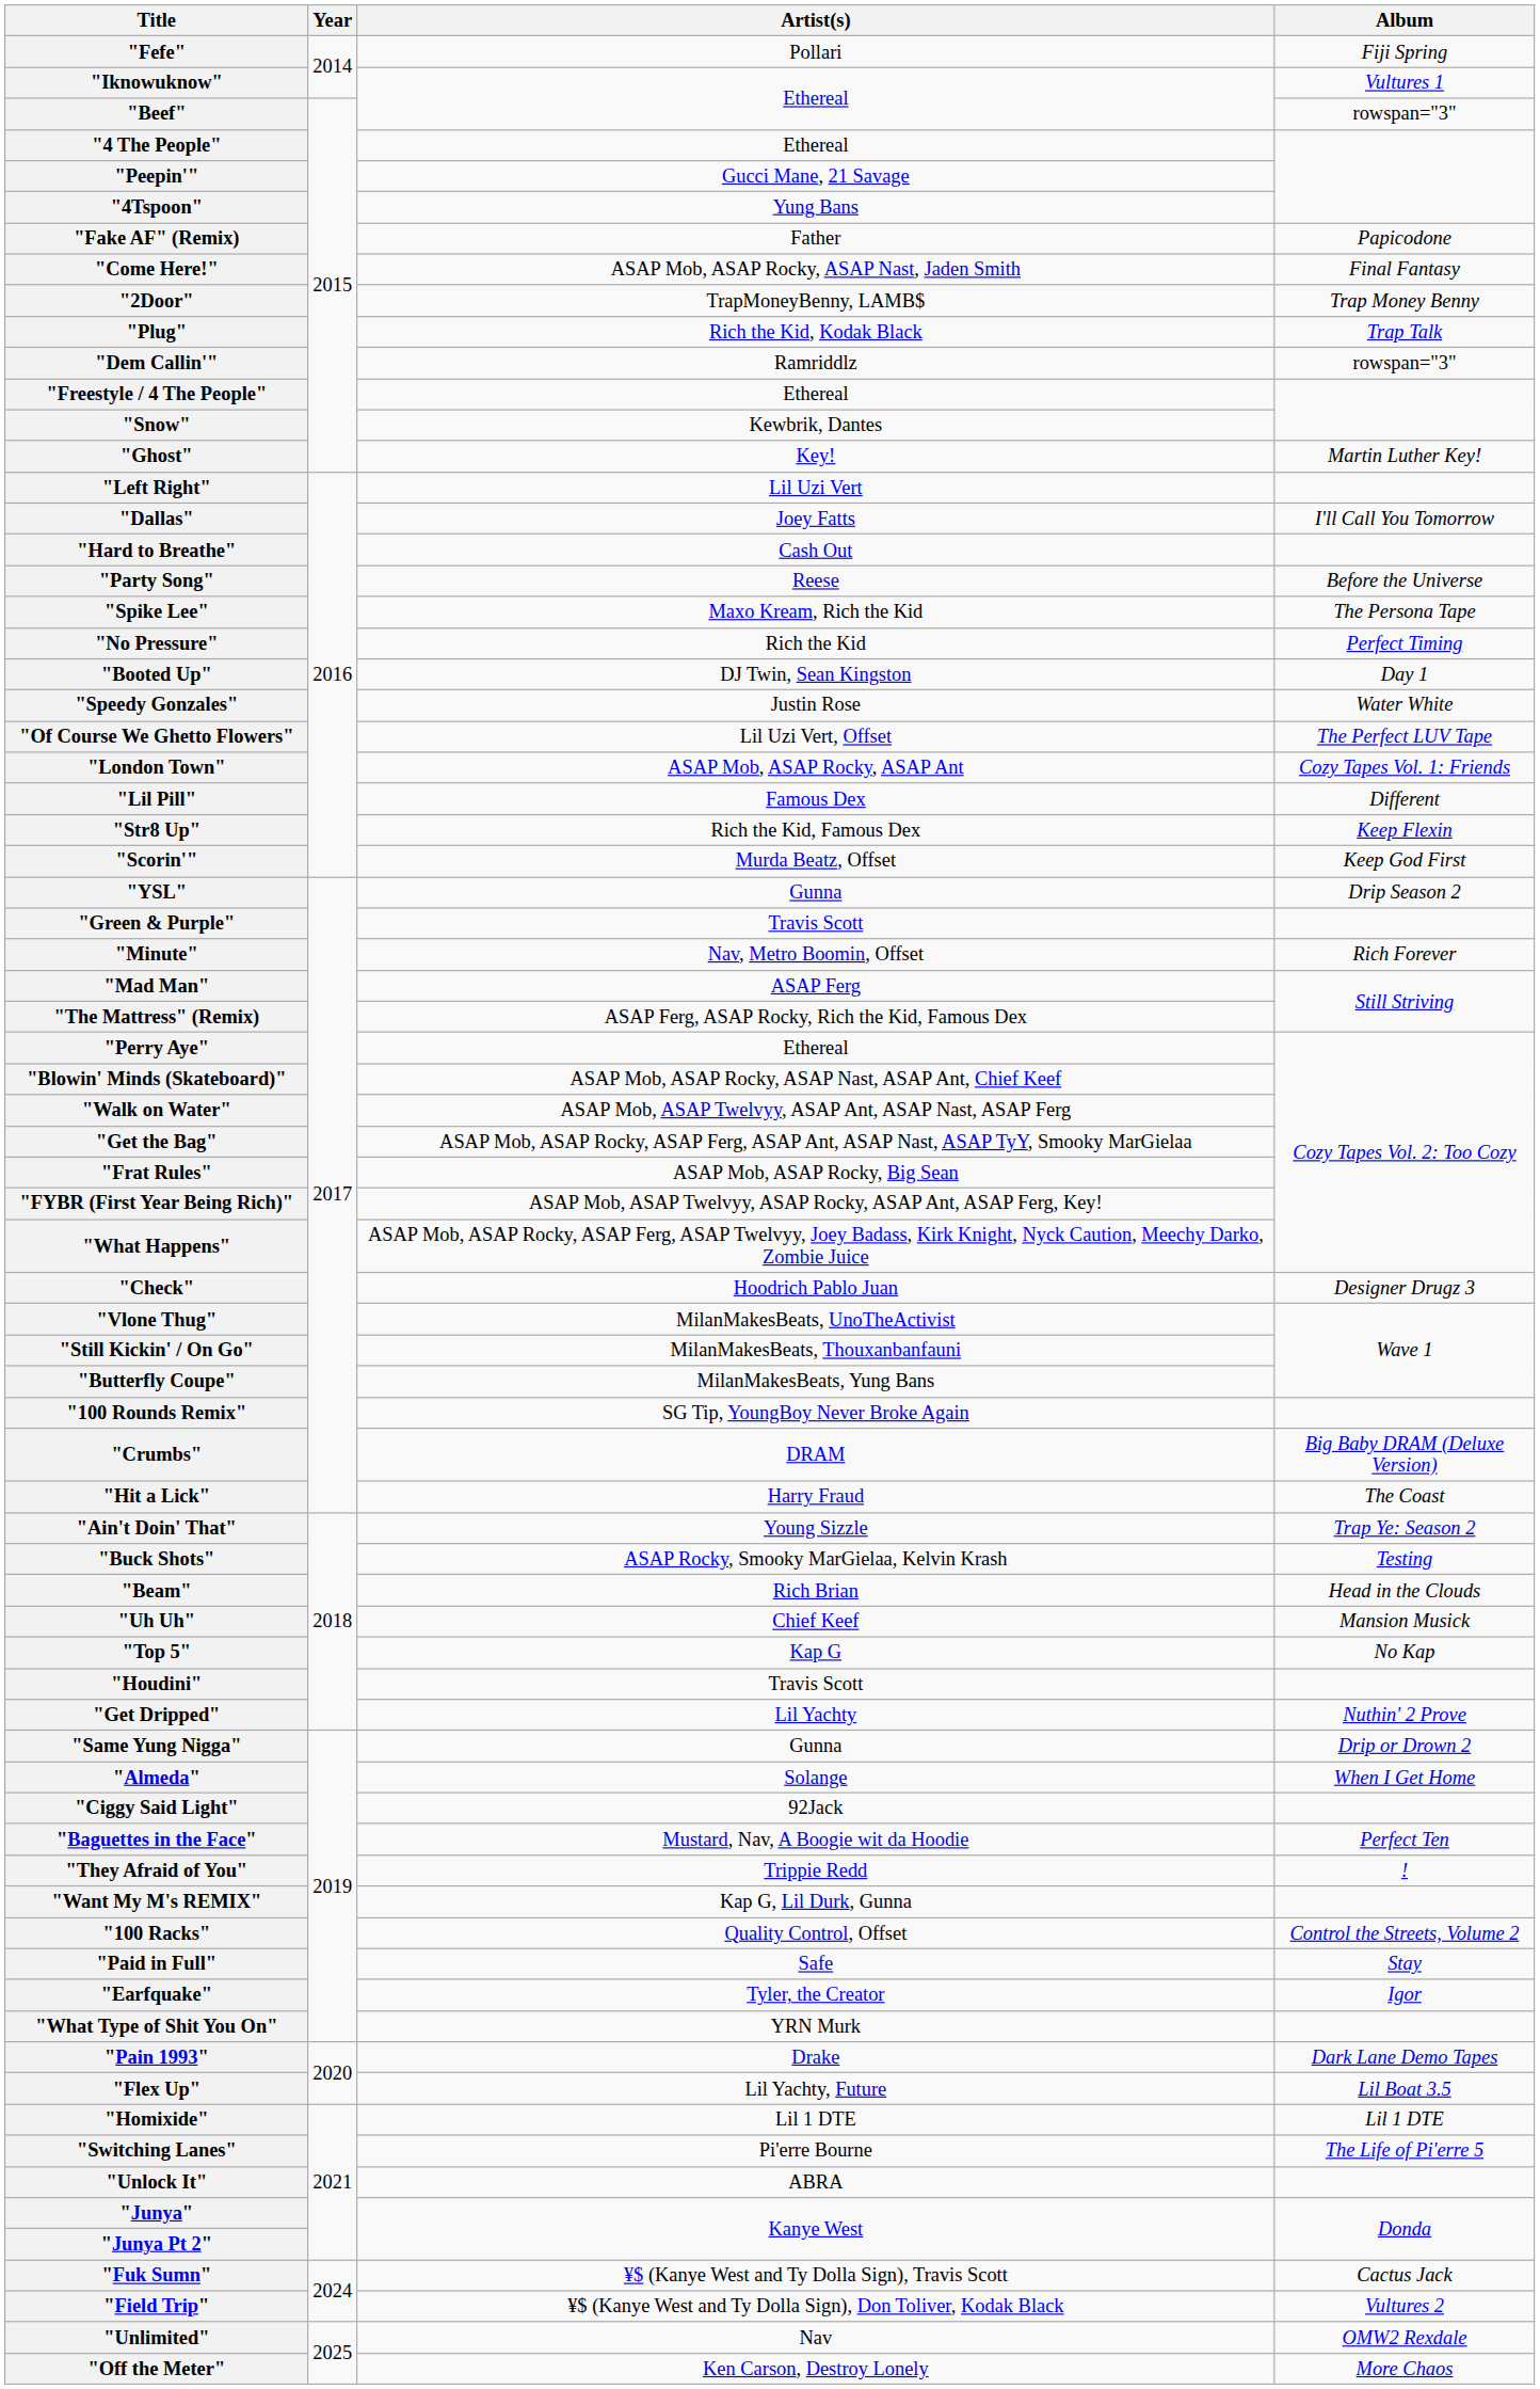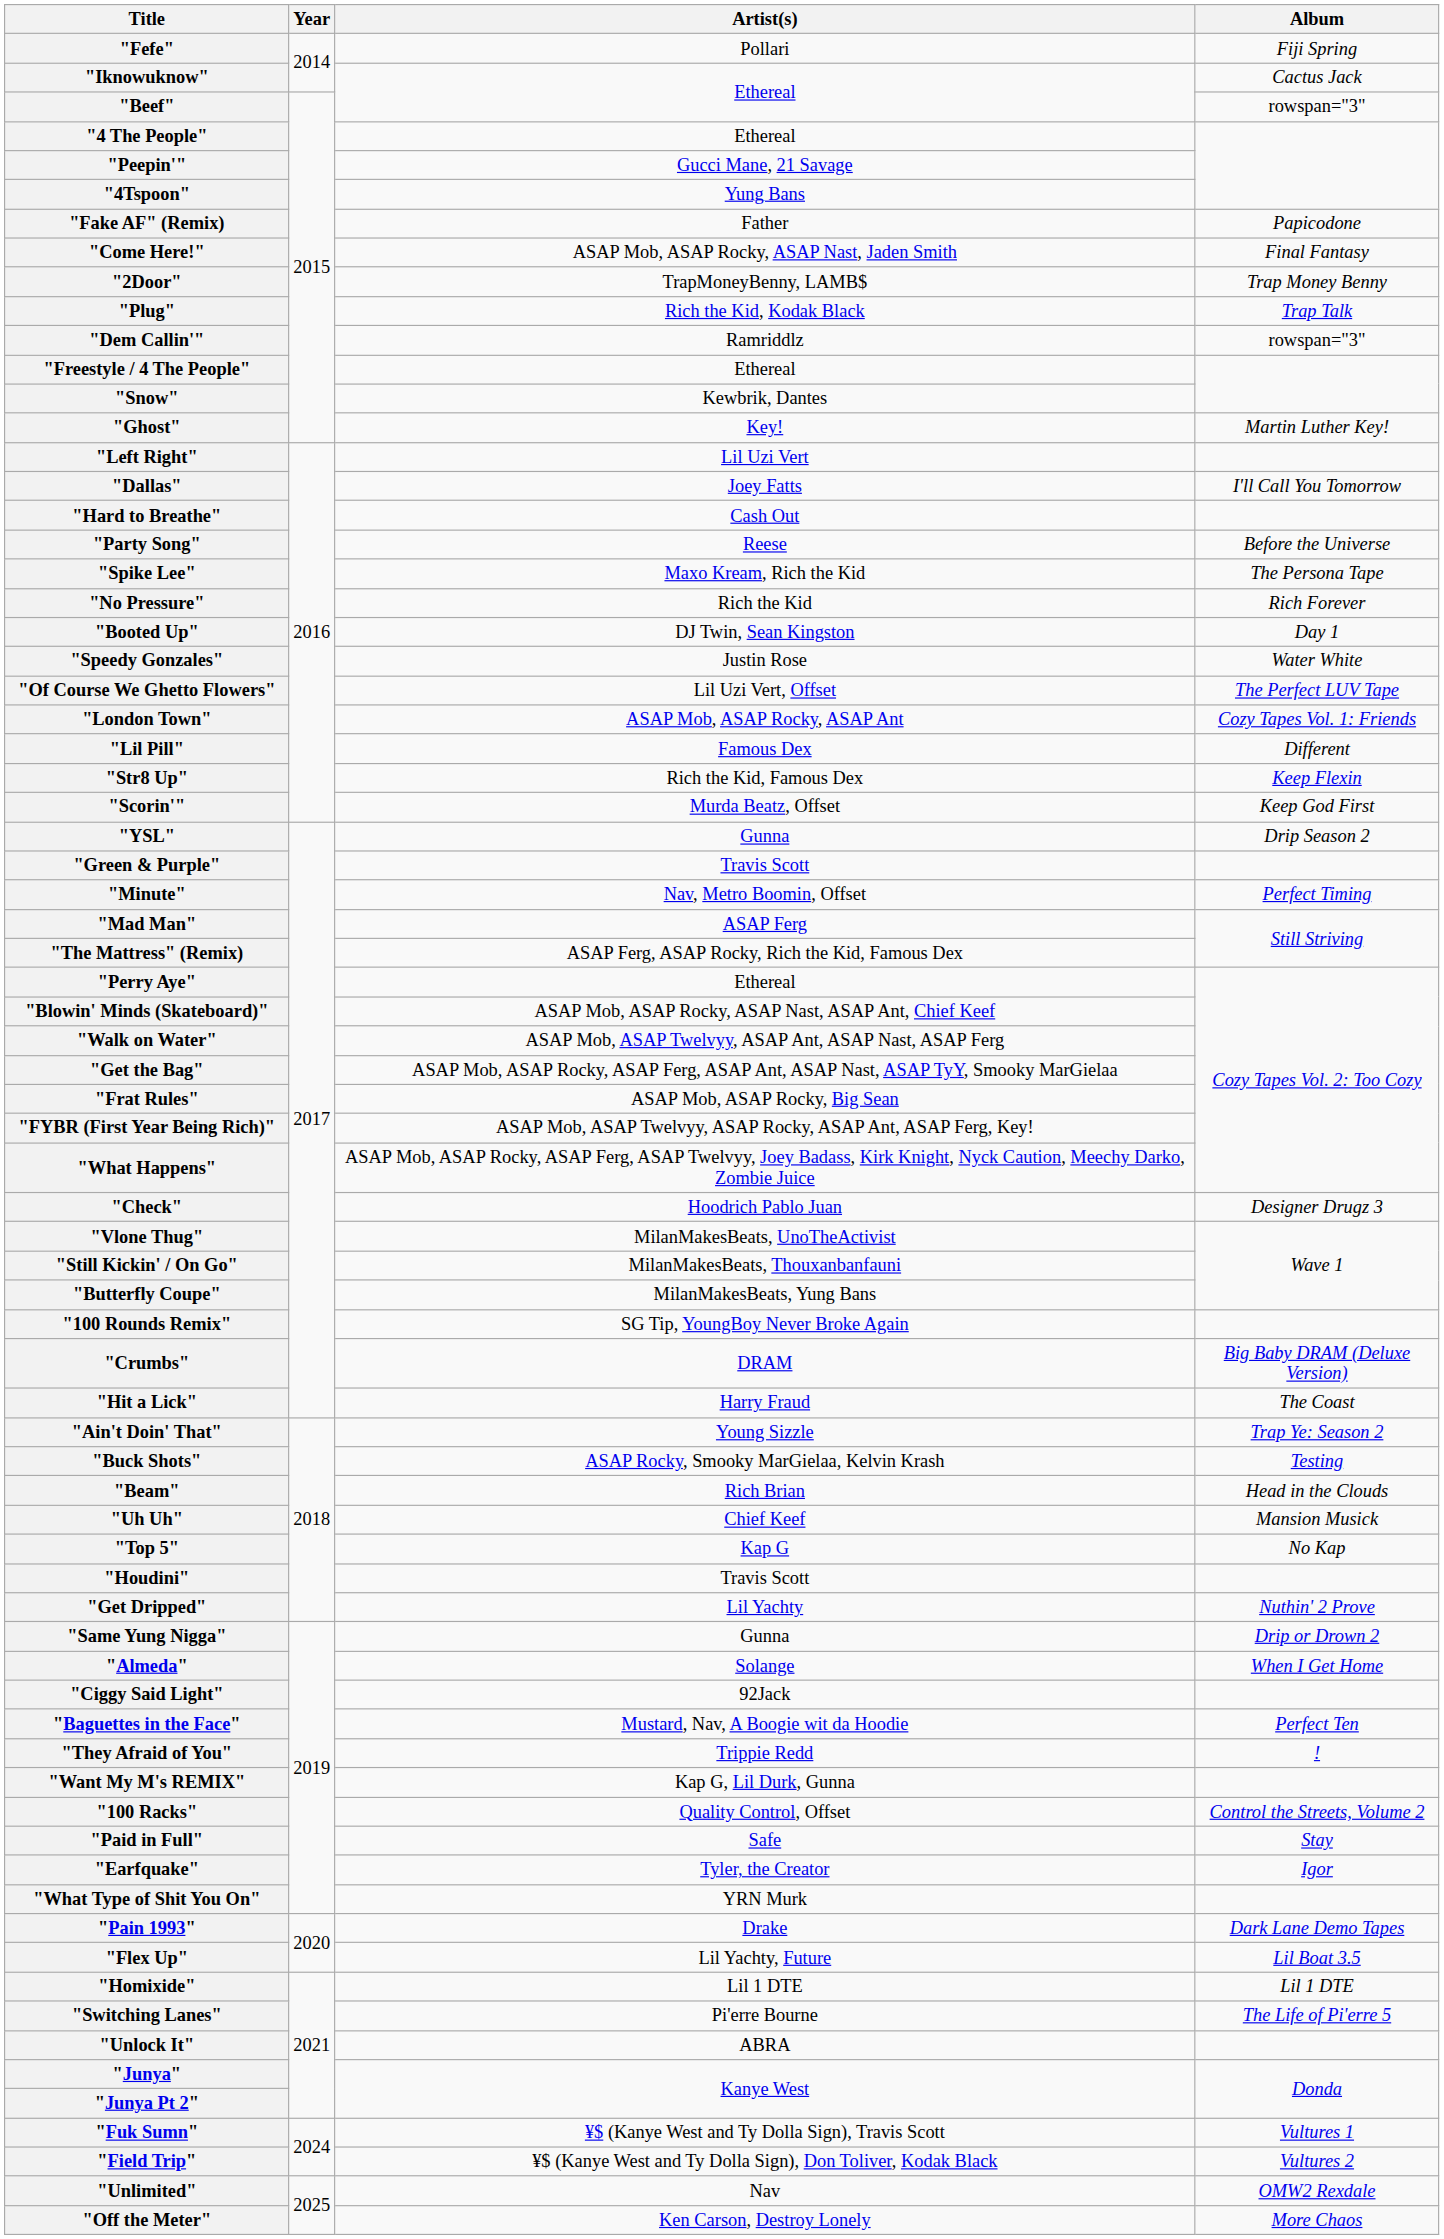"Iknowuknow" | Album: Vultures 1 -> Cactus Jack
"No Pressure" | Album: Perfect Timing -> Rich Forever
"Minute" | Album: Rich Forever -> Perfect Timing
"Fuk Sumn" | Album: Cactus Jack -> Vultures 1
